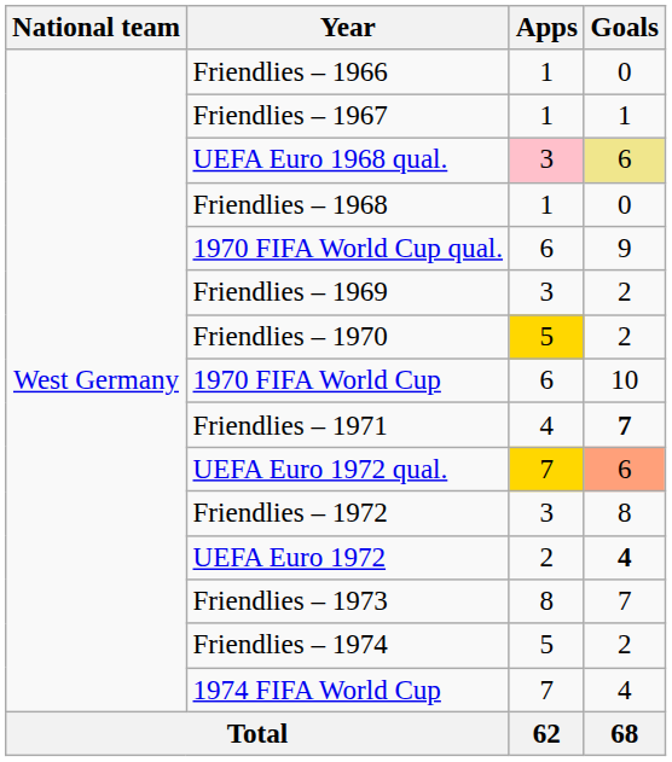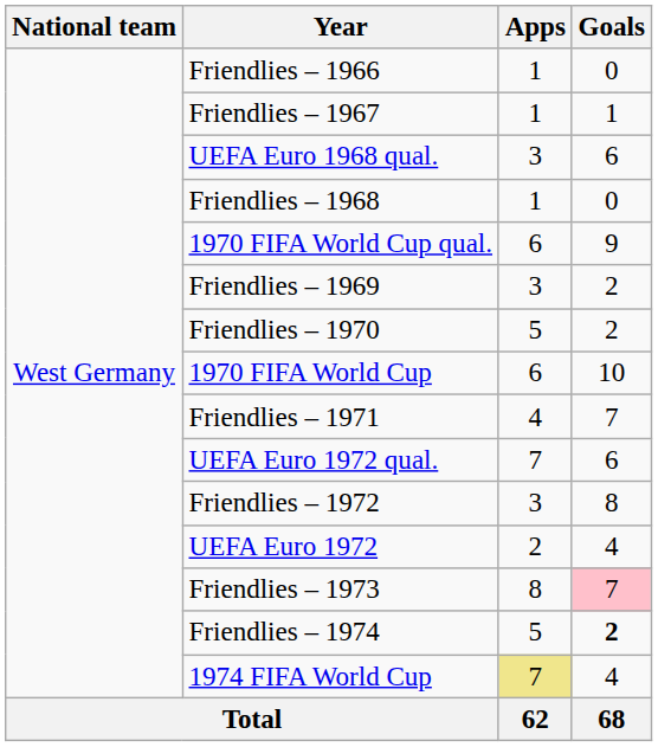UEFA Euro 1968 qual. | Apps: pink background -> no background
UEFA Euro 1968 qual. | Goals: khaki background -> no background
Friendlies – 1970 | Apps: gold background -> no background
Friendlies – 1971 | Goals: bold -> normal
UEFA Euro 1972 qual. | Apps: gold background -> no background
UEFA Euro 1972 qual. | Goals: lightsalmon background -> no background
UEFA Euro 1972 | Goals: bold -> normal
Friendlies – 1973 | Goals: no background -> pink background
Friendlies – 1974 | Goals: normal -> bold
1974 FIFA World Cup | Apps: no background -> khaki background
